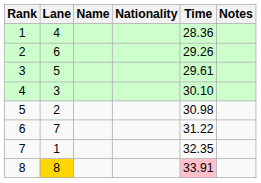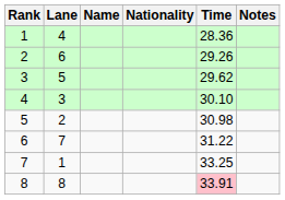row 4 | Time: 29.61 -> 29.62
row 8 | Time: 32.35 -> 33.25
row 9 | Lane: gold background -> no background
